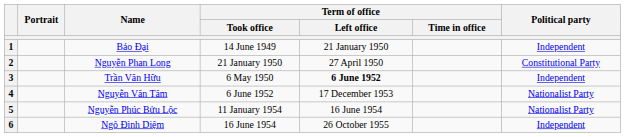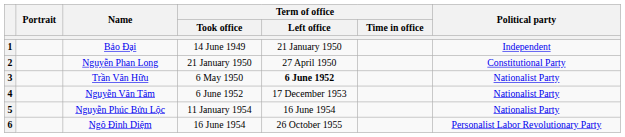3 | Political party: Independent -> Nationalist Party
6 | Political party: Independent -> Personalist Labor Revolutionary Party
